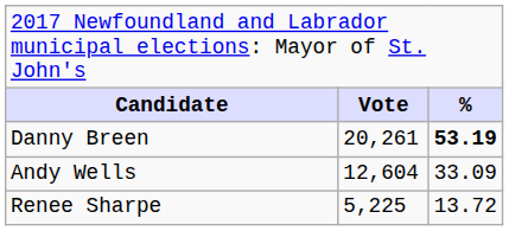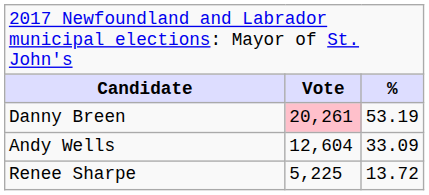Danny Breen | column 2: no background -> pink background
Danny Breen | column 3: bold -> normal
